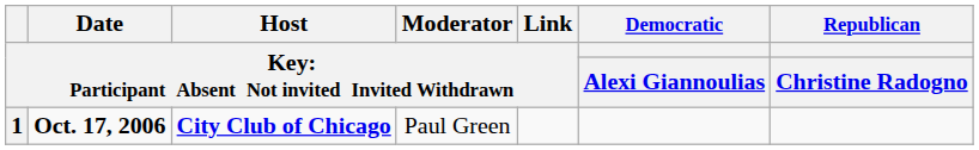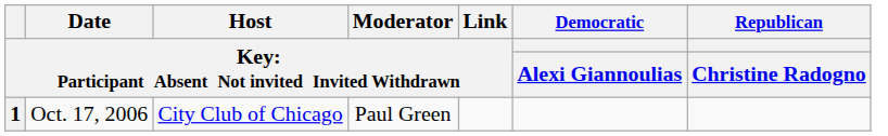1 | column 2: bold -> normal
1 | column 3: bold -> normal
